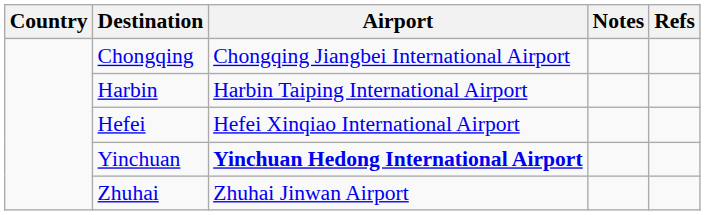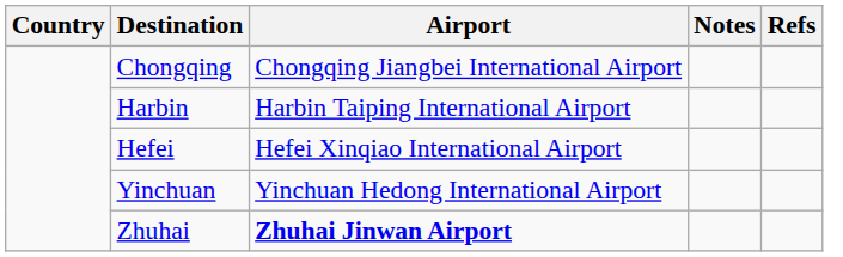Yinchuan | Airport: bold -> normal
Zhuhai | Airport: normal -> bold
